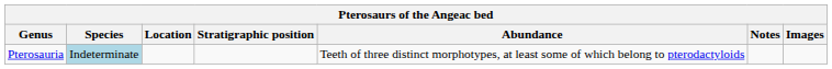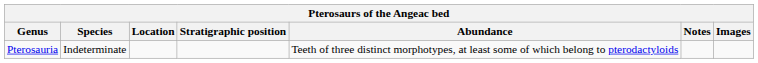Pterosauria | Species: lightblue background -> no background
